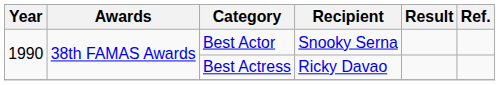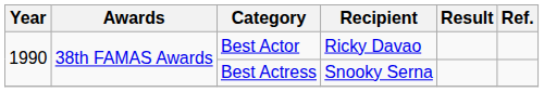Best Actor | Recipient: Snooky Serna -> Ricky Davao
Best Actress | Recipient: Ricky Davao -> Snooky Serna
